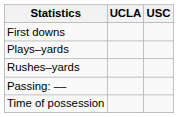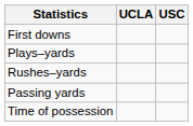+ row: Passing yards
- row: Passing: ––
